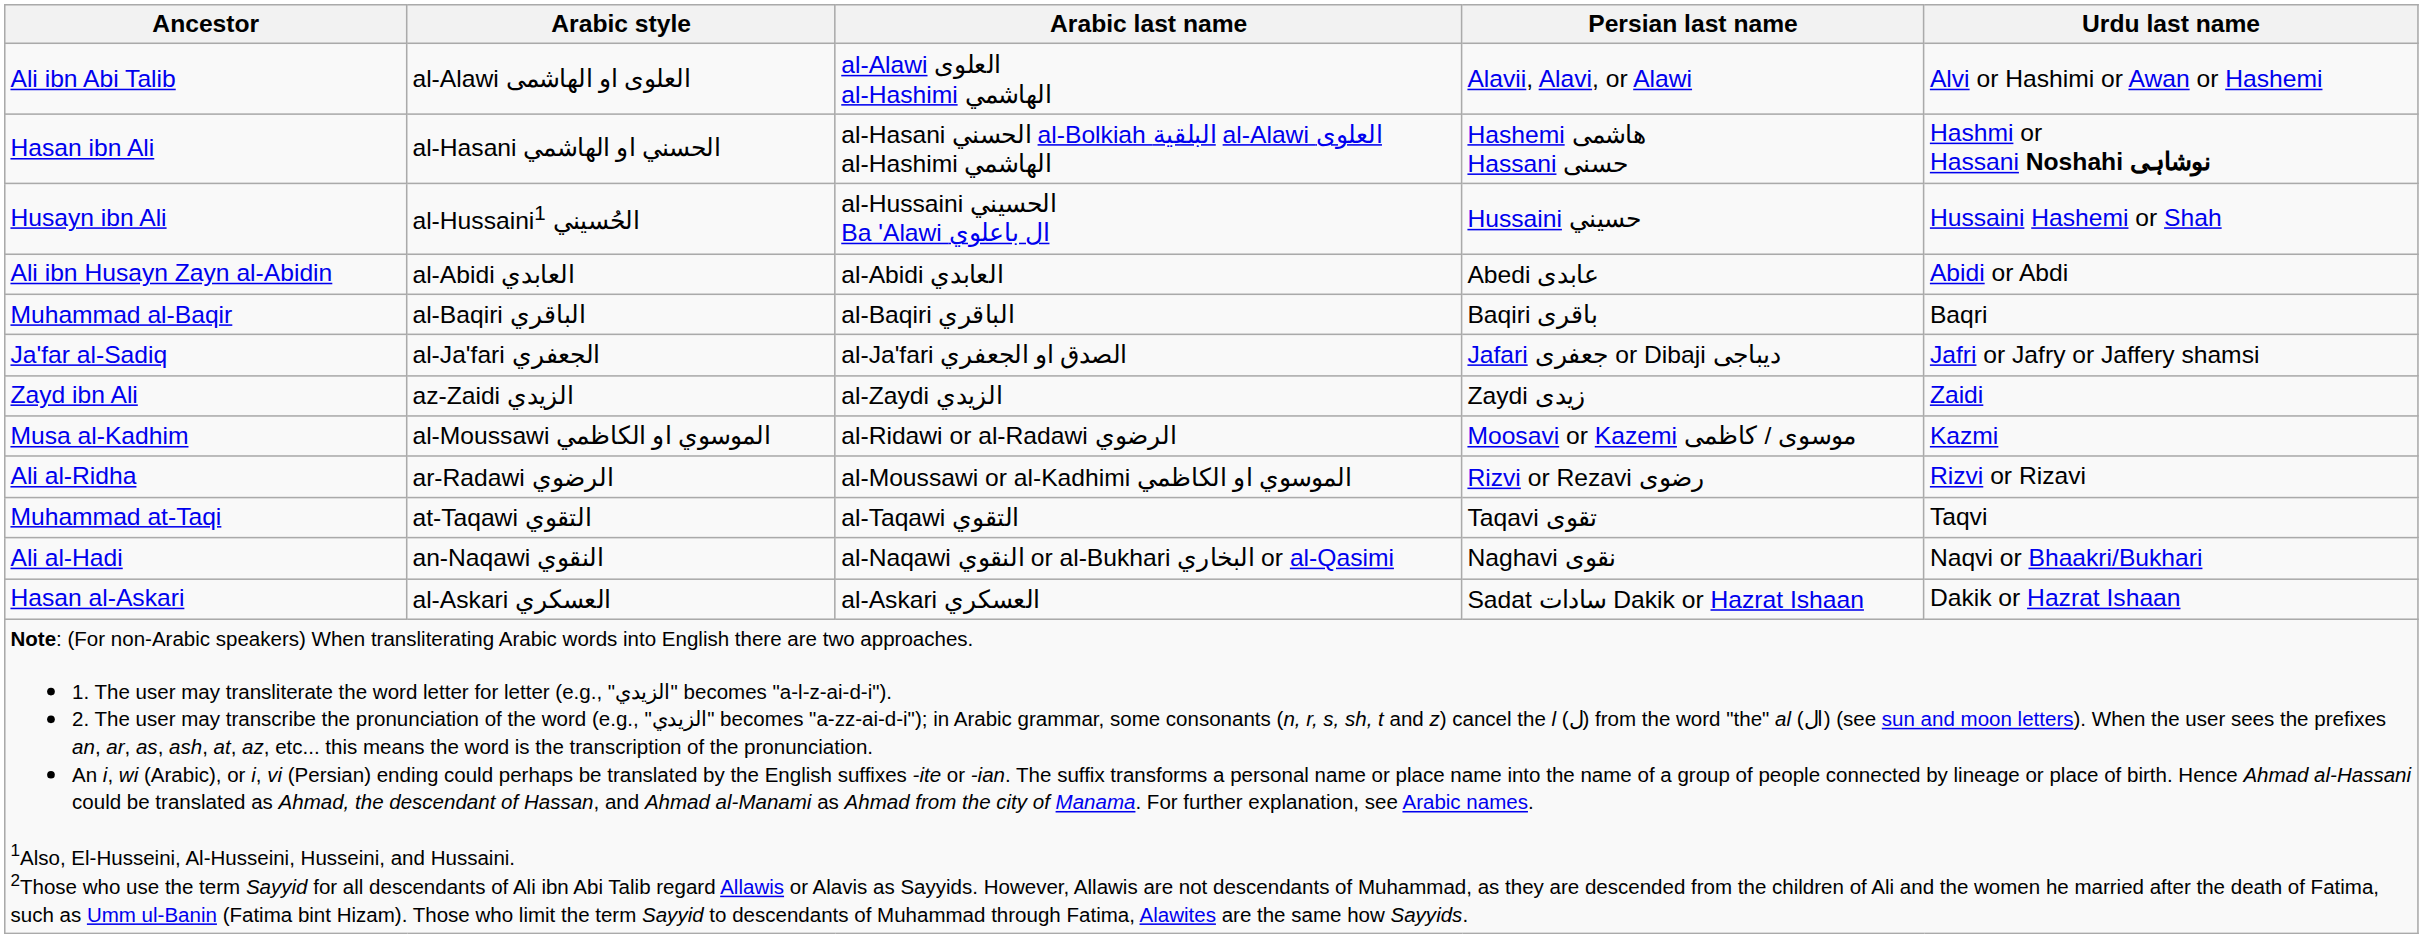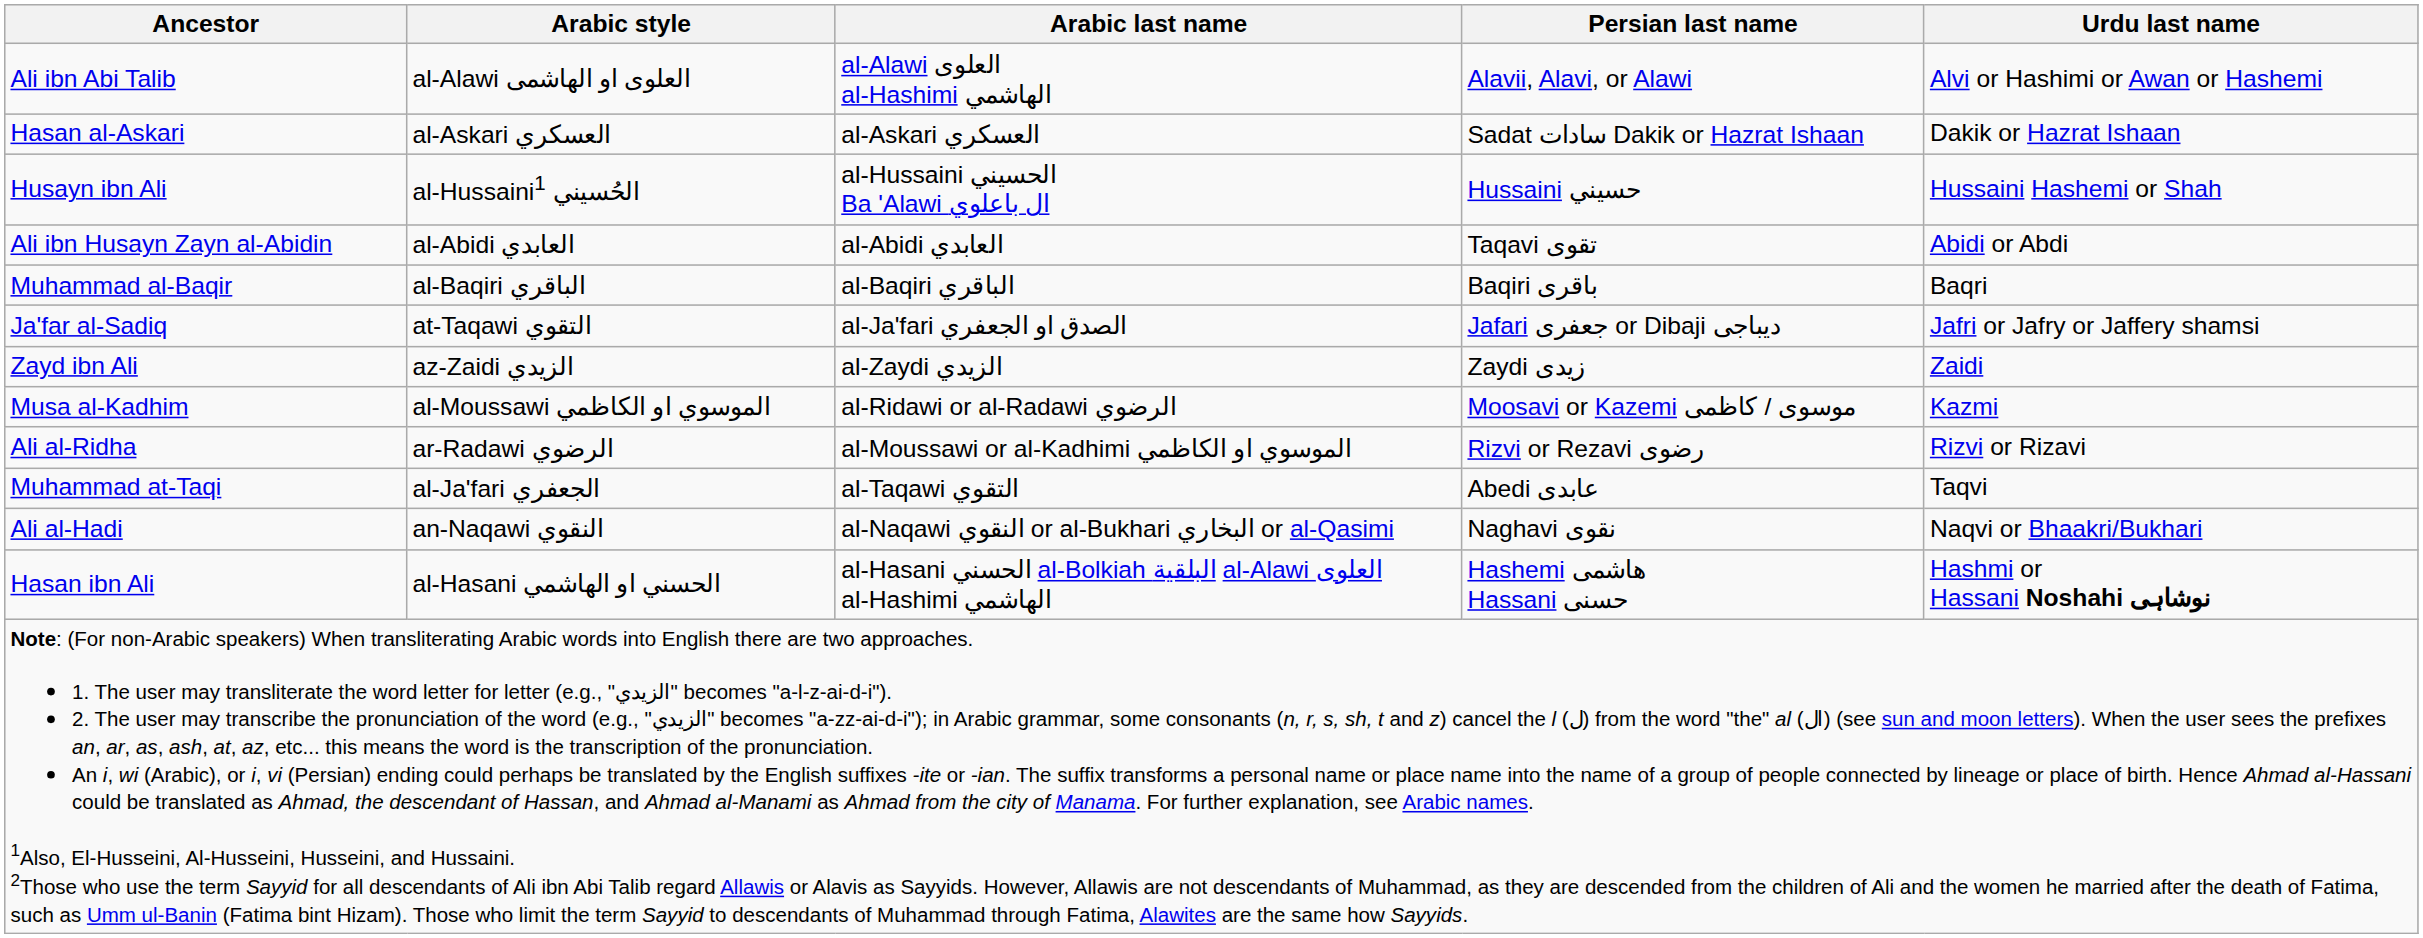rows swapped: Hasan ibn Ali <-> Hasan al-Askari
Ali ibn Husayn Zayn al-Abidin | Persian last name: Abedi عابدى -> Taqavi تقوى
Ja'far al-Sadiq | Arabic style: al-Ja'fari الجعفري -> at-Taqawi التقوي
Muhammad at-Taqi | Arabic style: at-Taqawi التقوي -> al-Ja'fari الجعفري
Muhammad at-Taqi | Persian last name: Taqavi تقوى -> Abedi عابدى
